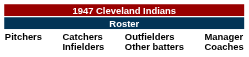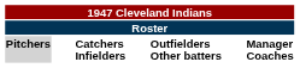Pitchers | column 1: no background -> lightgrey background
